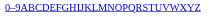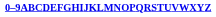row 1 | column 1: normal -> bold
